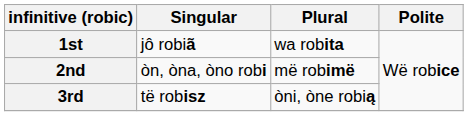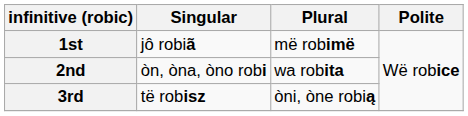1st | Plural: wa robita -> më robimë
2nd | Plural: më robimë -> wa robita
